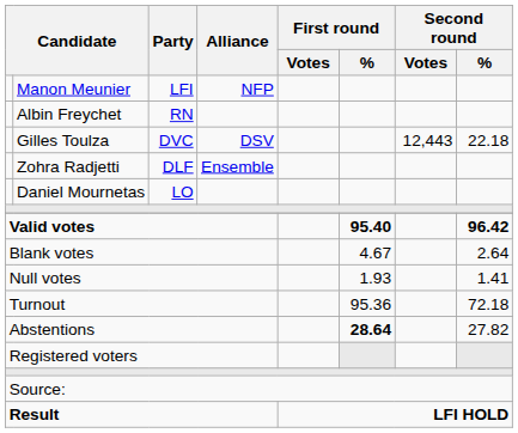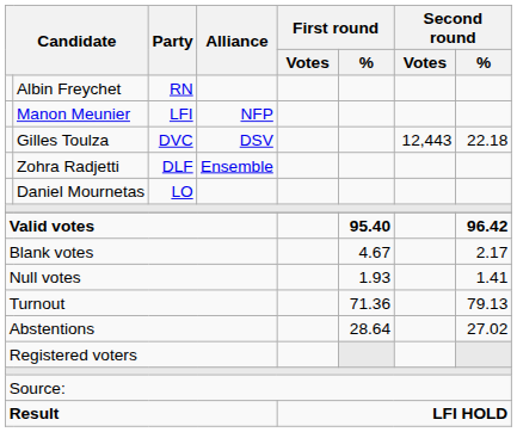rows swapped: Manon Meunier <-> Albin Freychet
Blank votes | Second round / %: 2.64 -> 2.17
Turnout | First round / %: 95.36 -> 71.36
Turnout | Second round / %: 72.18 -> 79.13
Abstentions | First round / %: bold -> normal
Abstentions | Second round / %: 27.82 -> 27.02
